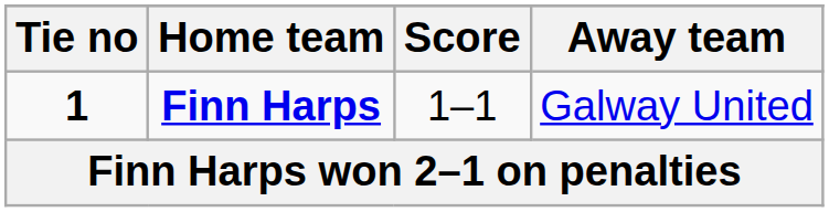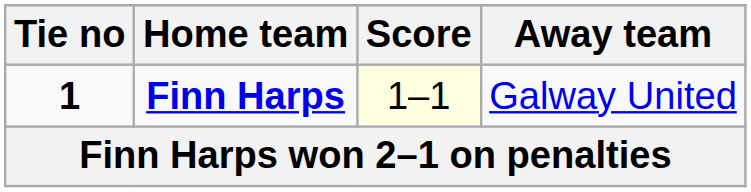Finn Harps | Score: no background -> lightyellow background
